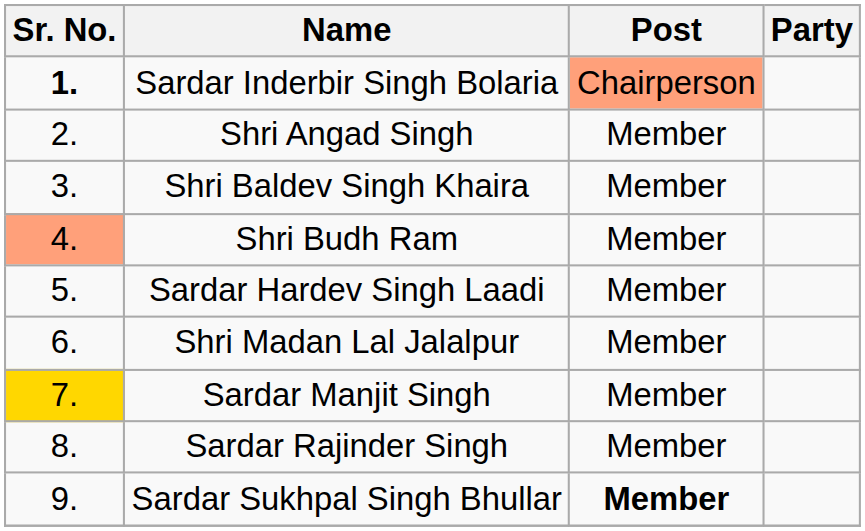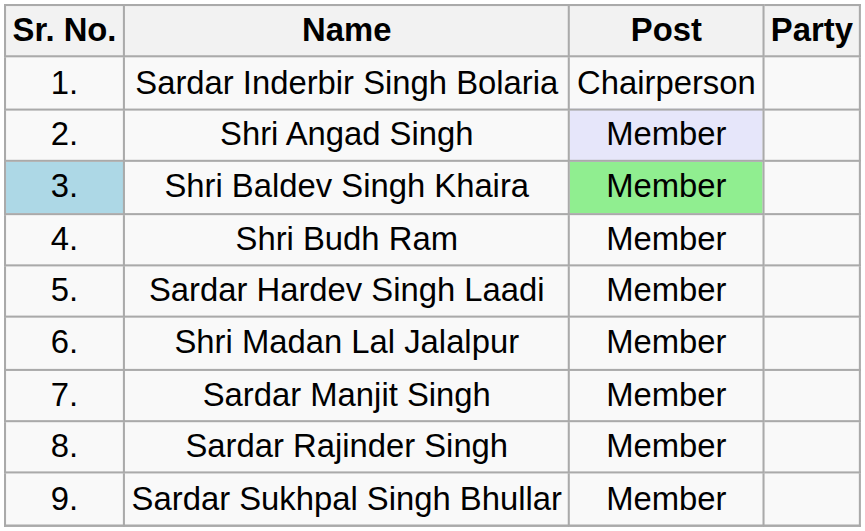Sardar Inderbir Singh Bolaria | Sr. No.: bold -> normal
Sardar Inderbir Singh Bolaria | Post: lightsalmon background -> no background
Shri Angad Singh | Post: no background -> lavender background
Shri Baldev Singh Khaira | Sr. No.: no background -> lightblue background
Shri Baldev Singh Khaira | Post: no background -> lightgreen background
Shri Budh Ram | Sr. No.: lightsalmon background -> no background
Sardar Manjit Singh | Sr. No.: gold background -> no background
Sardar Sukhpal Singh Bhullar | Post: bold -> normal
